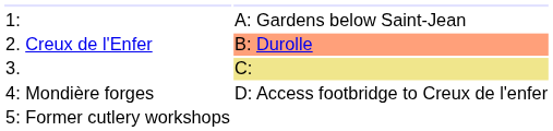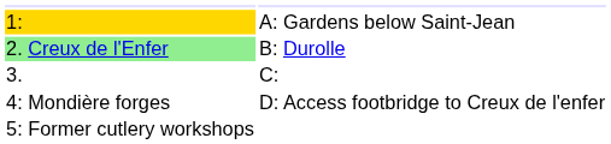1: | column 1: no background -> gold background
2. Creux de l'Enfer | column 1: no background -> lightgreen background
2. Creux de l'Enfer | column 2: lightsalmon background -> no background
3. | column 2: khaki background -> no background
